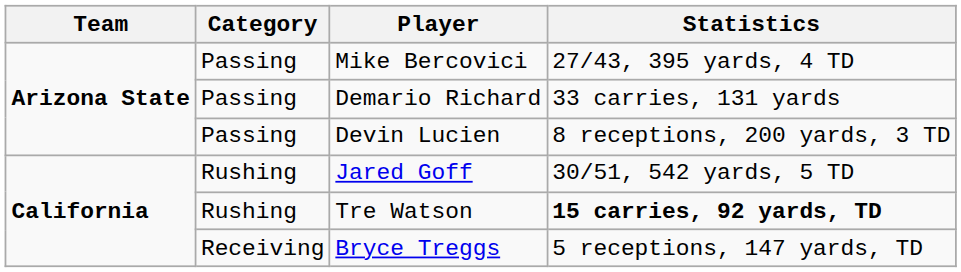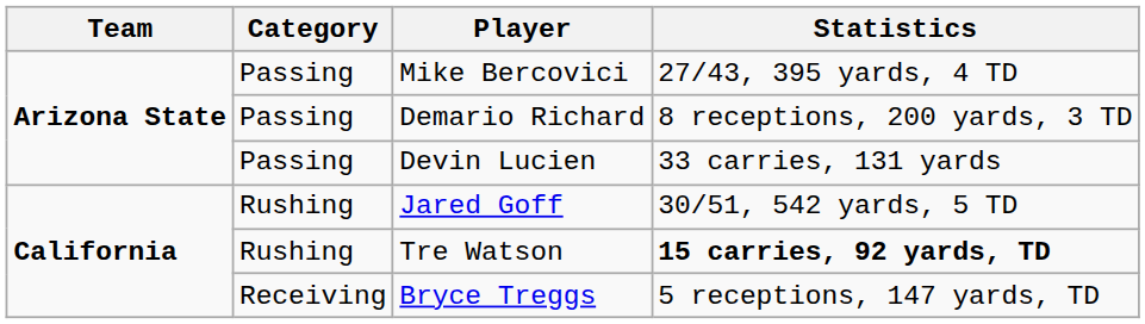Demario Richard | Statistics: 33 carries, 131 yards -> 8 receptions, 200 yards, 3 TD
Devin Lucien | Statistics: 8 receptions, 200 yards, 3 TD -> 33 carries, 131 yards
